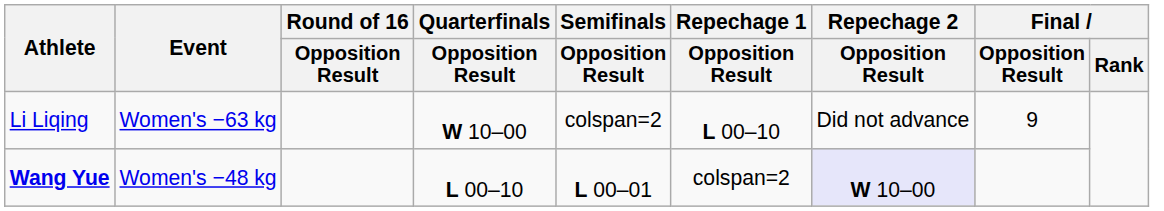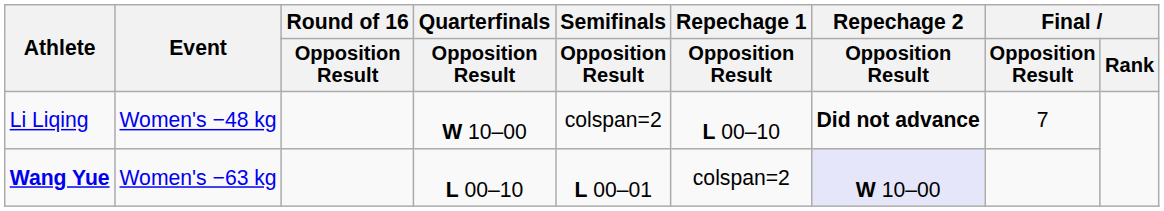Li Liqing | Event: Women's −63 kg -> Women's −48 kg
Li Liqing | Repechage 2 / Opposition Result: normal -> bold
Li Liqing | Final / Opposition Result: 9 -> 7
Wang Yue | Event: Women's −48 kg -> Women's −63 kg
